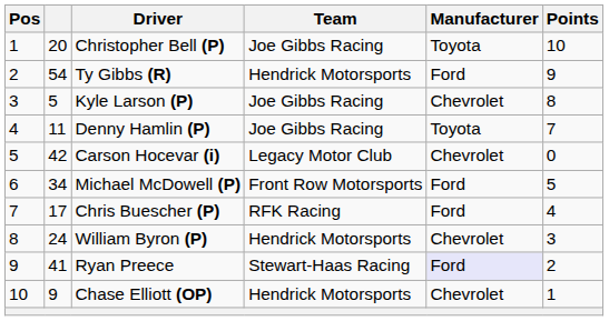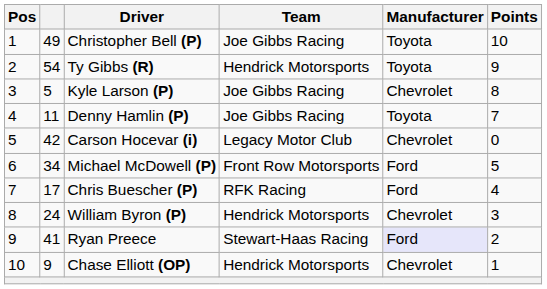Christopher Bell (P) | column 2: 20 -> 49
Ty Gibbs (R) | Manufacturer: Ford -> Toyota
